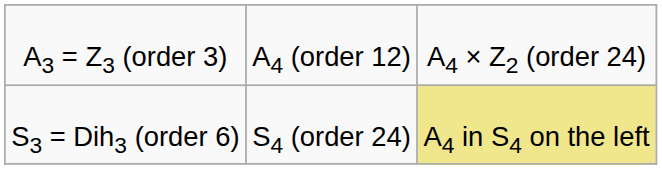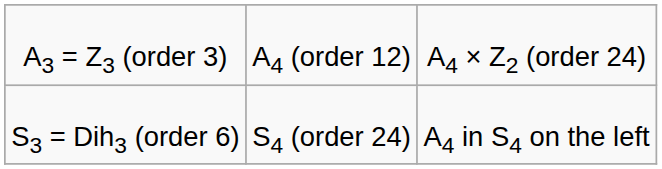S3 = Dih3 (order 6) | column 3: khaki background -> no background
